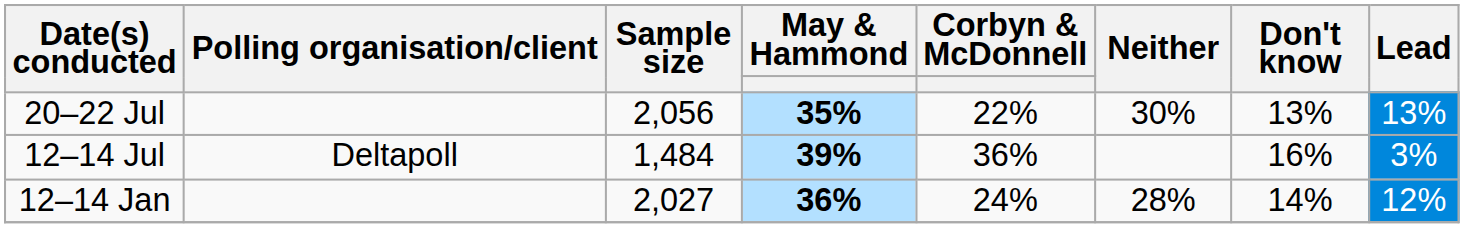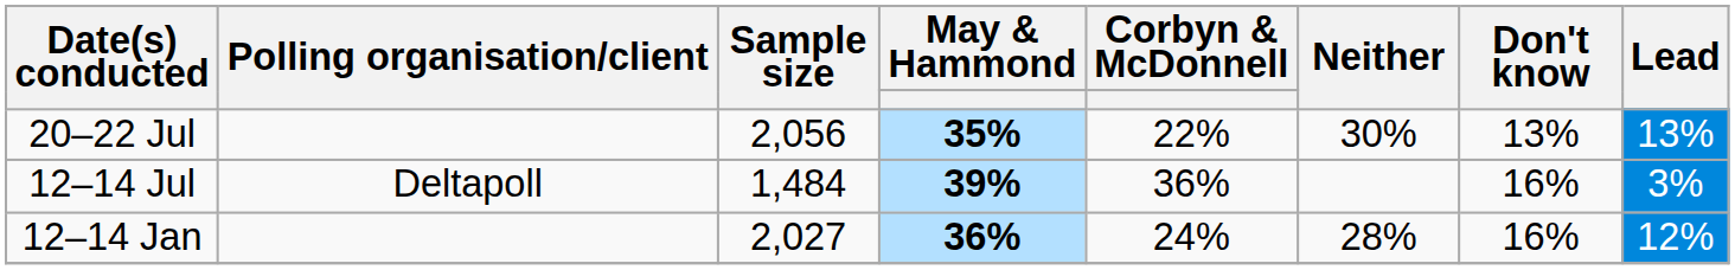12–14 Jan | Don't know: 14% -> 16%
